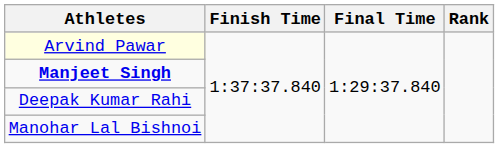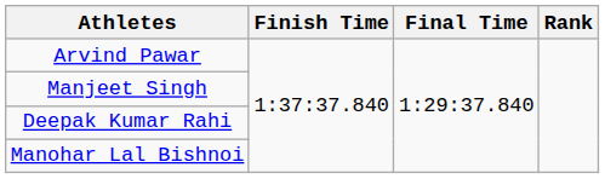Arvind Pawar | Athletes: lightyellow background -> no background
Manjeet Singh | Athletes: bold -> normal
